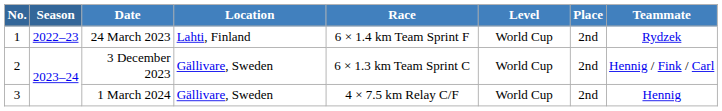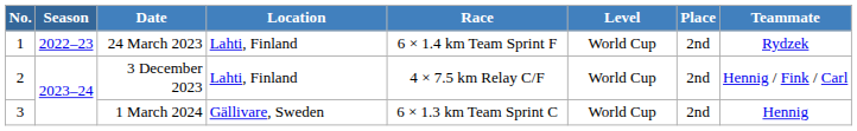3 December 2023 | Location: Gällivare, Sweden -> Lahti, Finland
3 December 2023 | Race: 6 × 1.3 km Team Sprint C -> 4 × 7.5 km Relay C/F
1 March 2024 | Race: 4 × 7.5 km Relay C/F -> 6 × 1.3 km Team Sprint C
